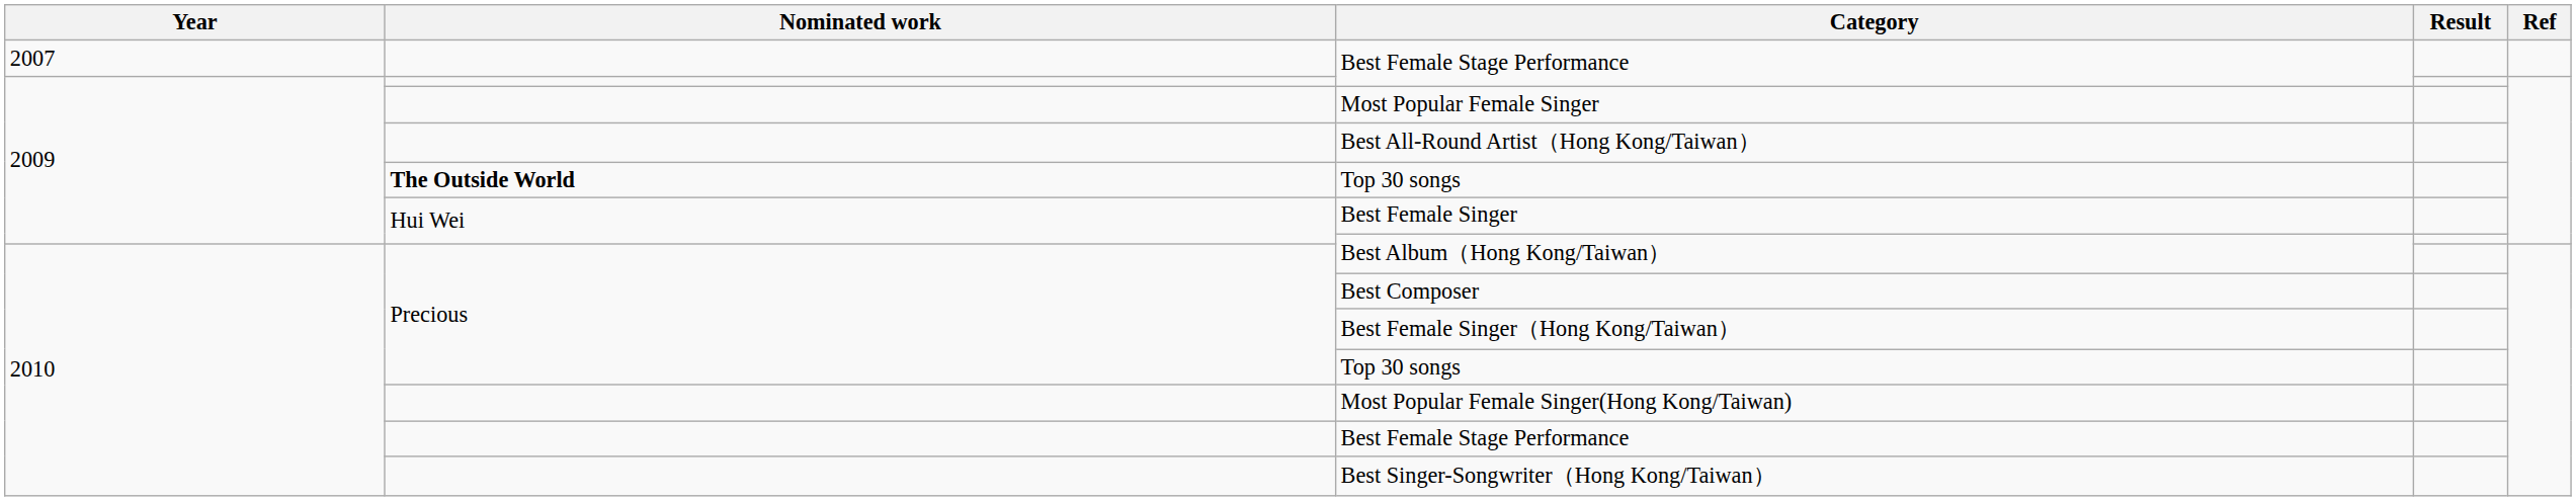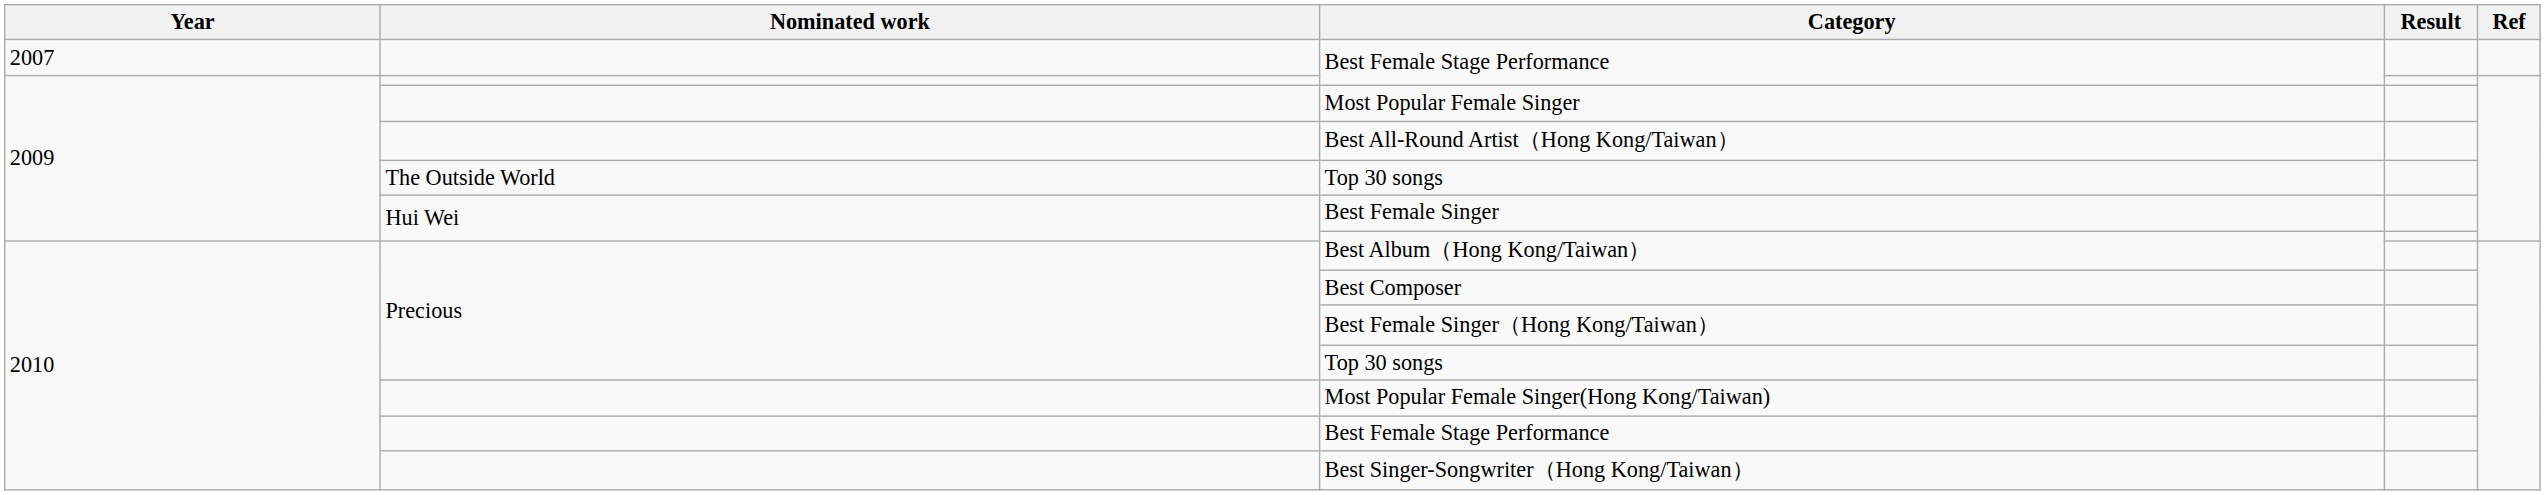2009 / Top 30 songs | Nominated work: bold -> normal
